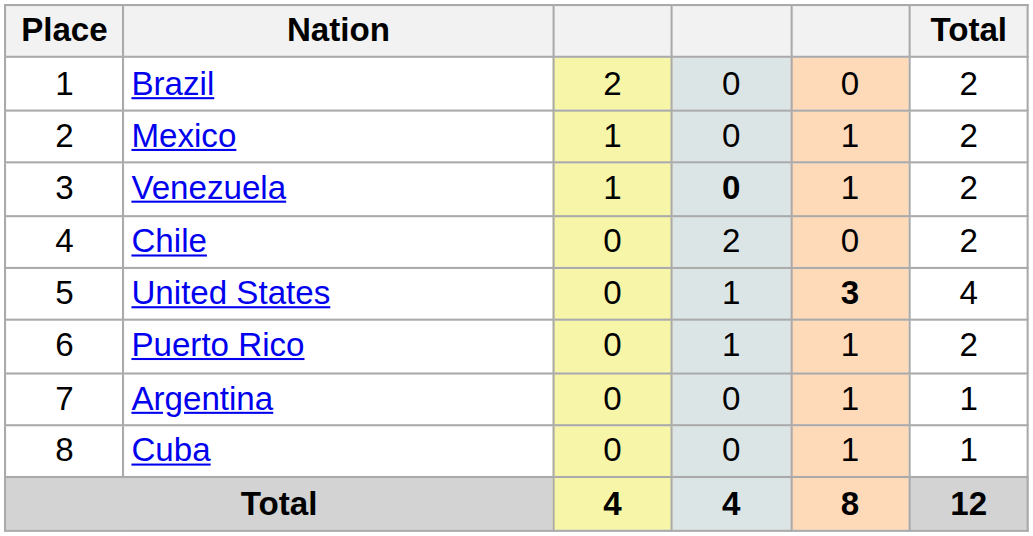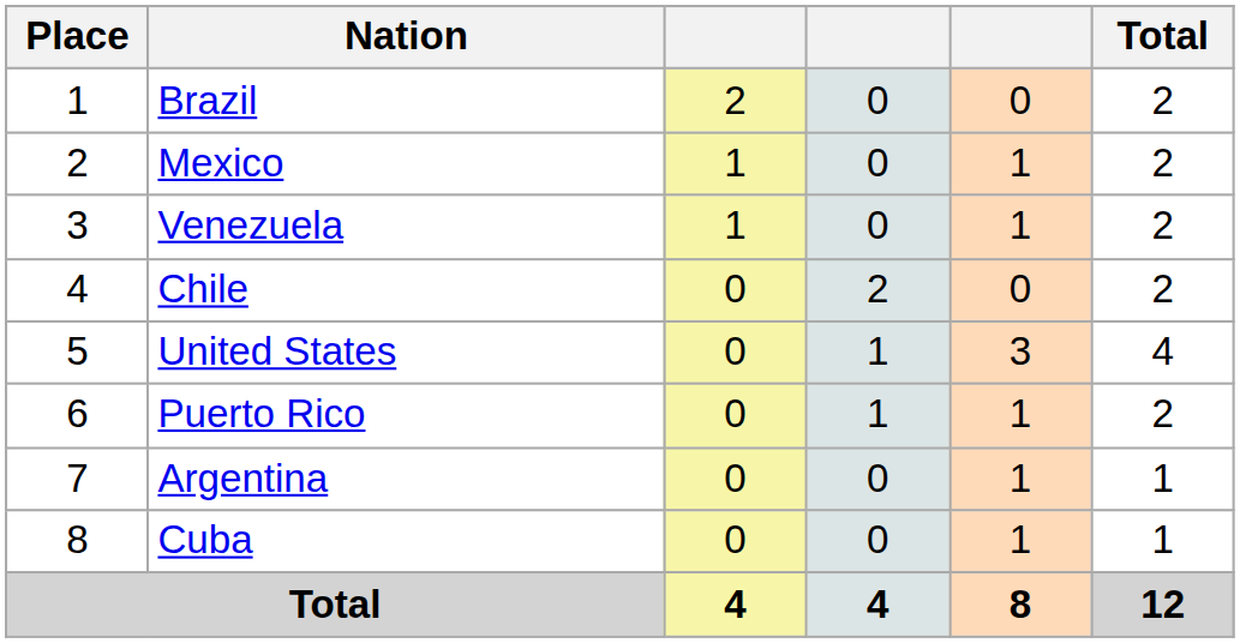Venezuela | column 4: bold -> normal
United States | column 5: bold -> normal
